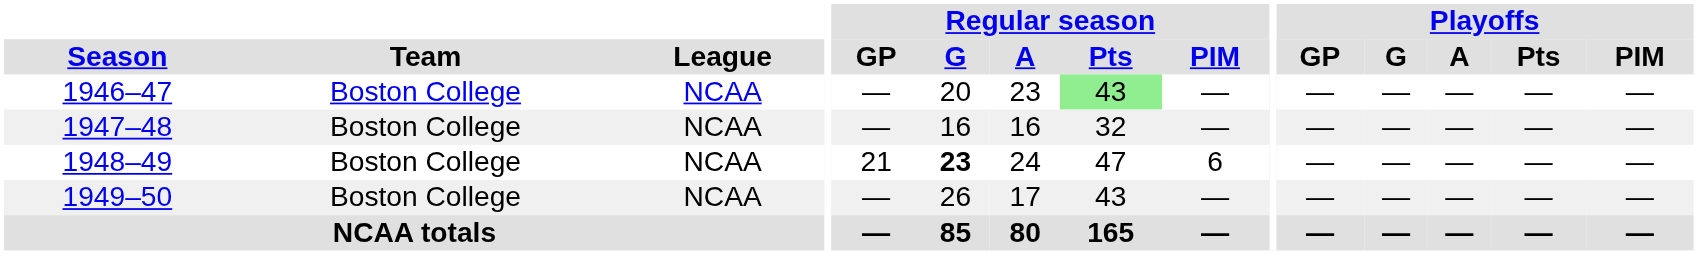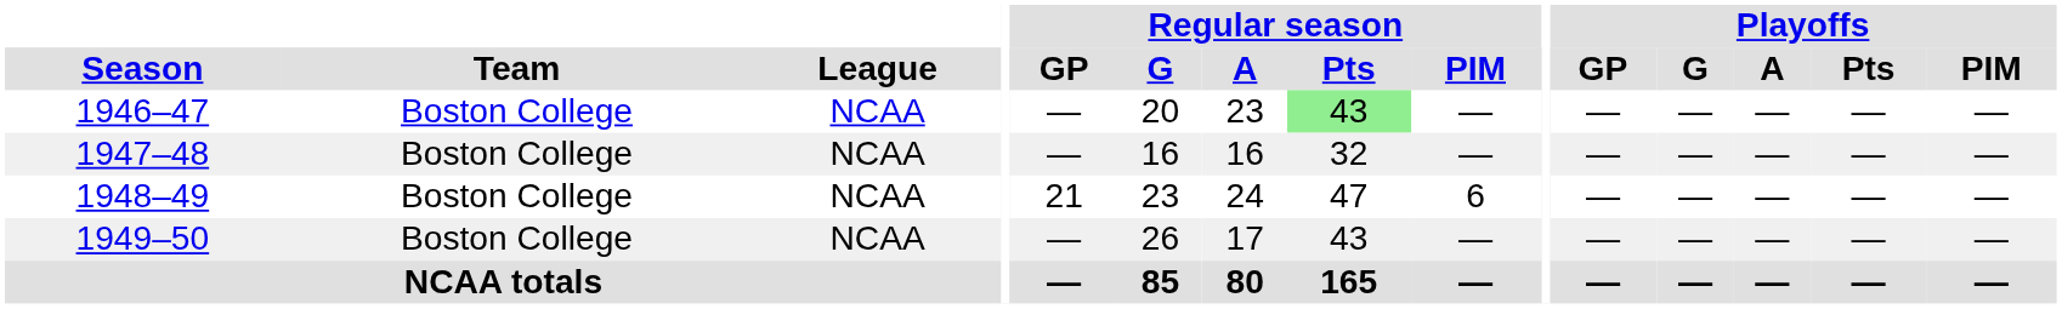1948–49 | Regular season / G: bold -> normal
